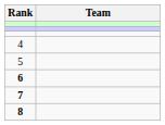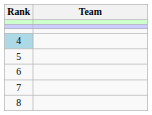row 5 | Rank: no background -> lightblue background
row 7 | Rank: bold -> normal
row 8 | Rank: bold -> normal
row 9 | Rank: bold -> normal
